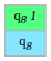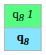row 2 | column 1: normal -> bold
